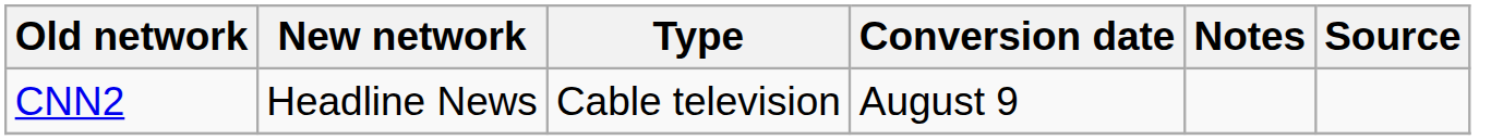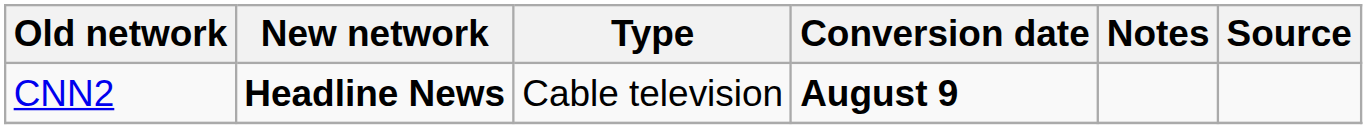CNN2 | New network: normal -> bold
CNN2 | Conversion date: normal -> bold
